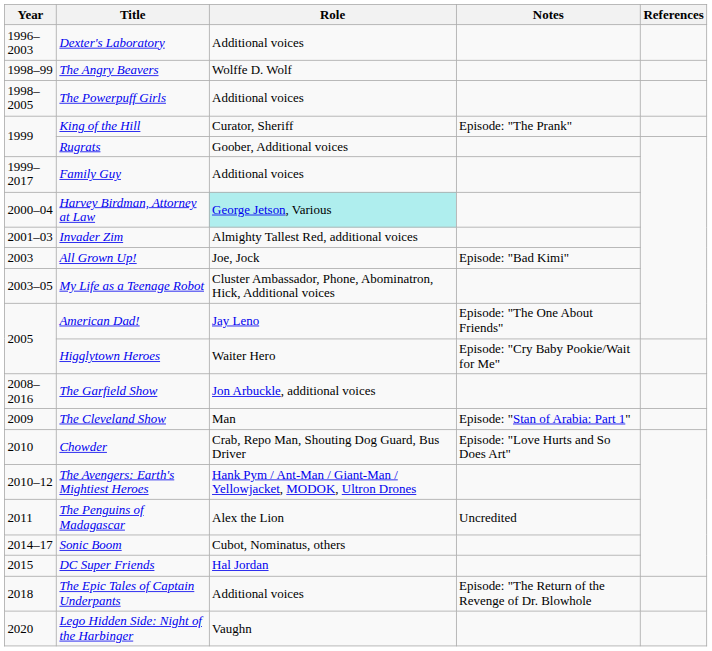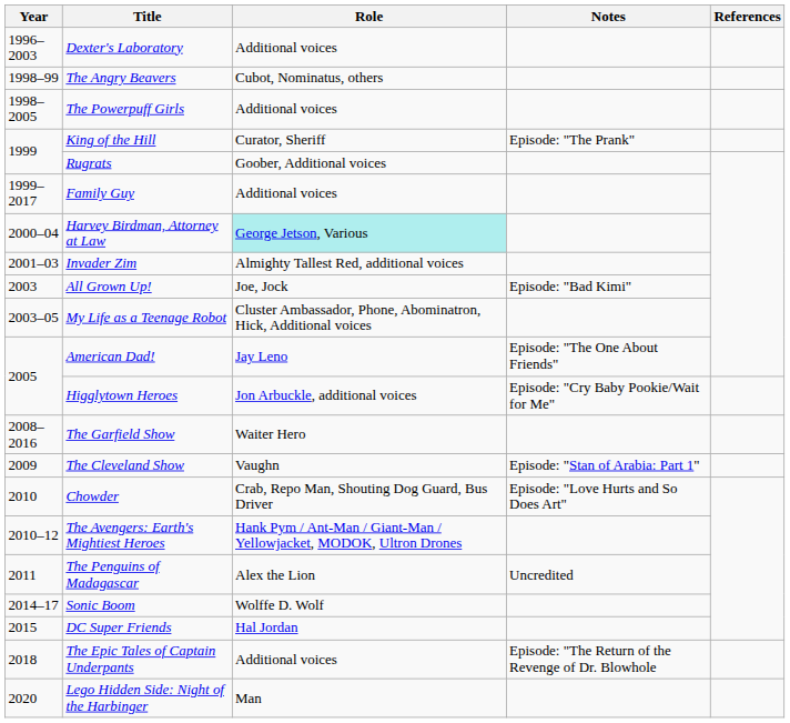The Angry Beavers | Role: Wolffe D. Wolf -> Cubot, Nominatus, others
Higglytown Heroes | Role: Waiter Hero -> Jon Arbuckle, additional voices
The Garfield Show | Role: Jon Arbuckle, additional voices -> Waiter Hero
The Cleveland Show | Role: Man -> Vaughn
Sonic Boom | Role: Cubot, Nominatus, others -> Wolffe D. Wolf
Lego Hidden Side: Night of the Harbinger | Role: Vaughn -> Man
